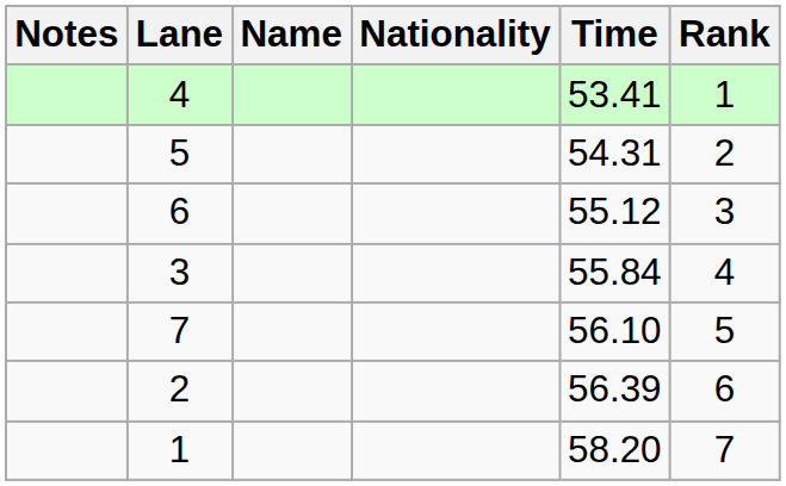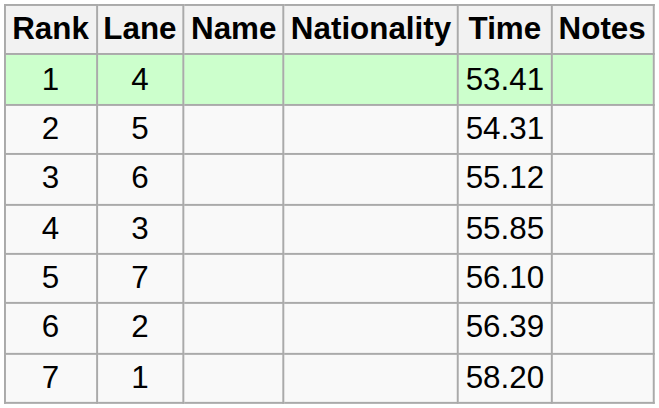columns swapped: Rank <-> Notes
row 5 | Time: 55.84 -> 55.85
